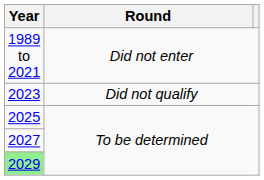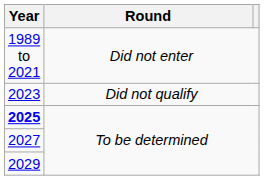2025 | Year: normal -> bold
2029 | Year: lightgreen background -> no background
